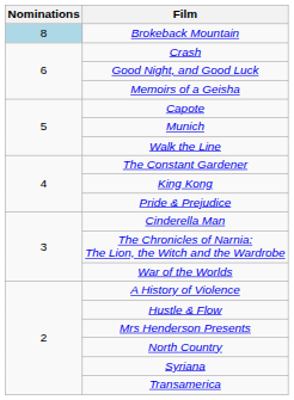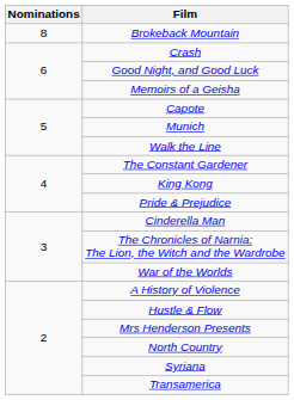Brokeback Mountain | Nominations: lightblue background -> no background
